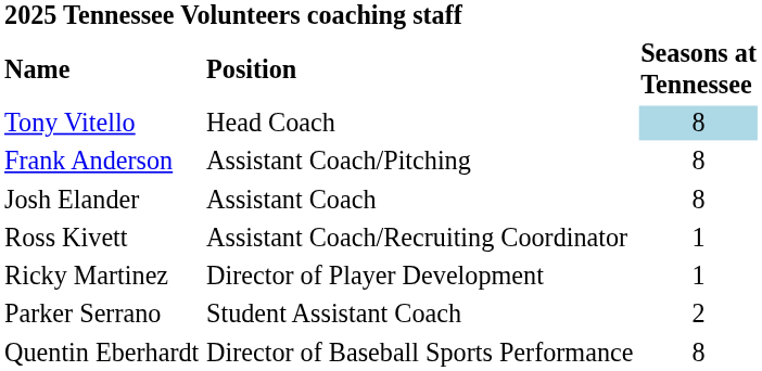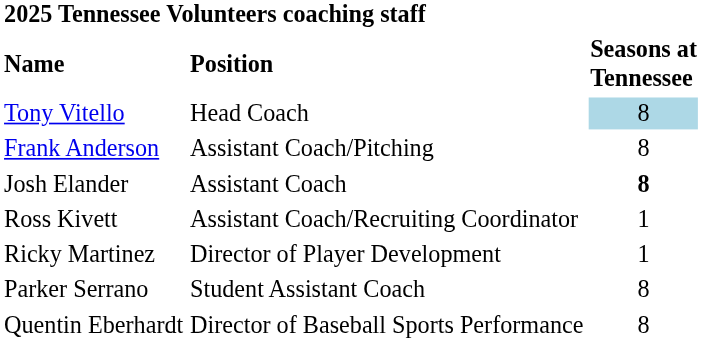Josh Elander | Seasons at Tennessee: normal -> bold
Parker Serrano | Seasons at Tennessee: 2 -> 8
